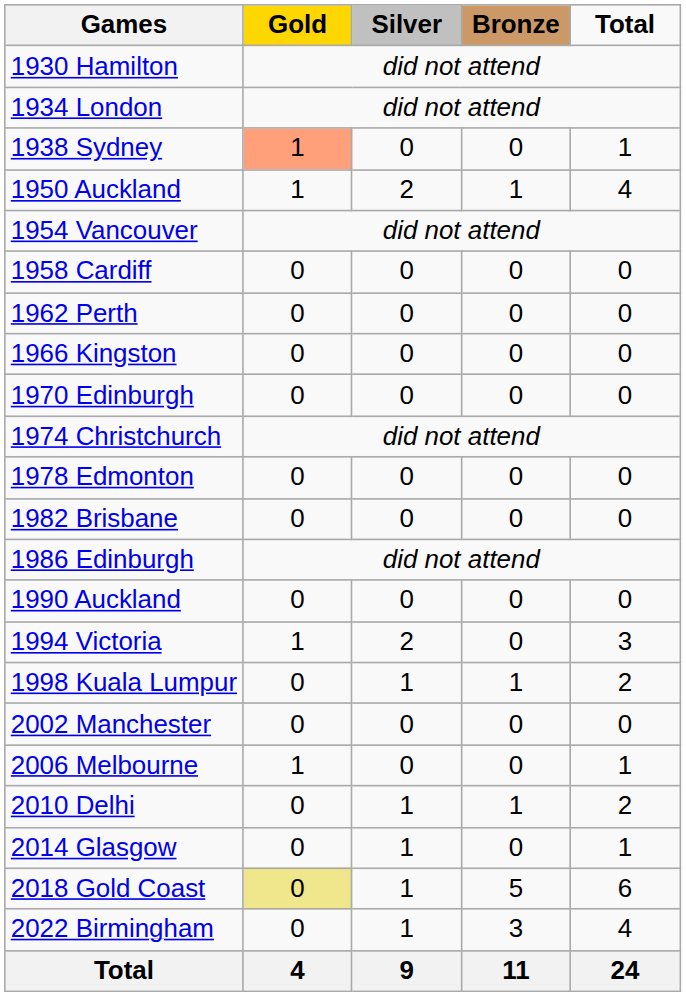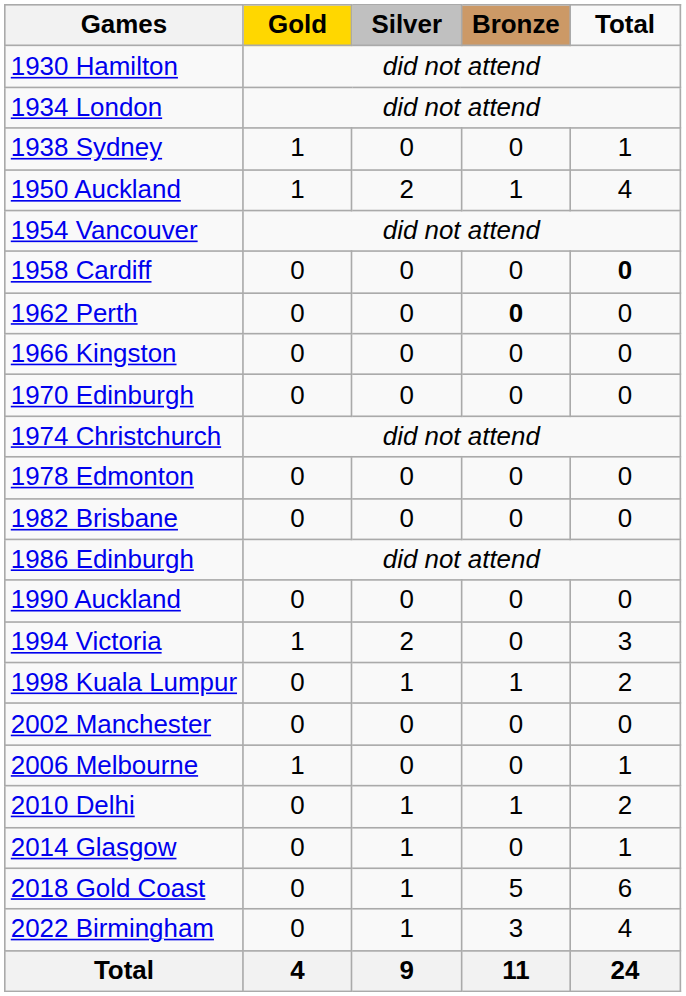1938 Sydney | Gold: lightsalmon background -> no background
1958 Cardiff | Total: normal -> bold
1962 Perth | Bronze: normal -> bold
2018 Gold Coast | Gold: khaki background -> no background
